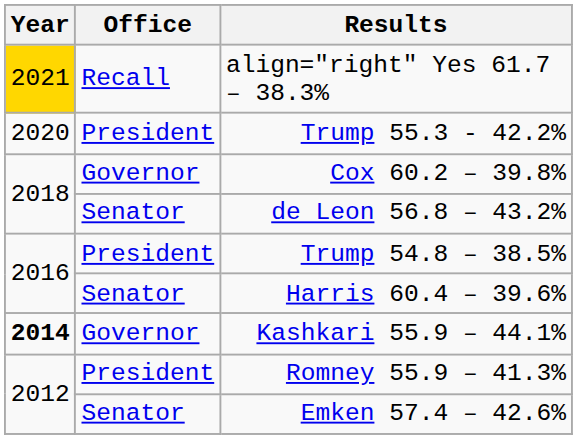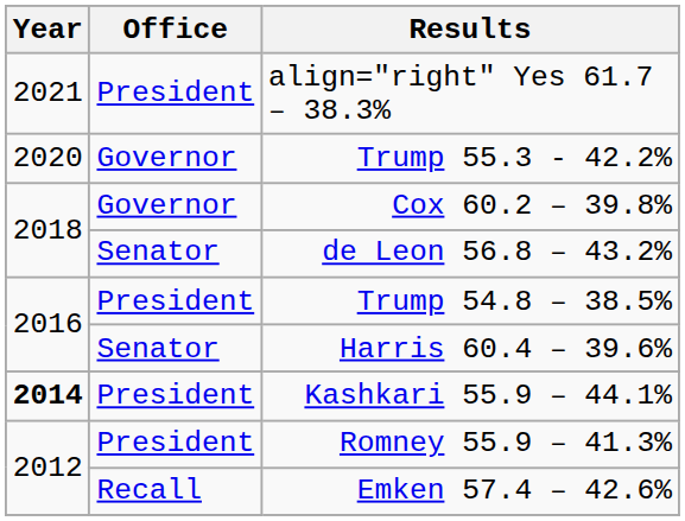align="right" Yes 61.7 – 38.3% | Year: gold background -> no background
align="right" Yes 61.7 – 38.3% | Office: Recall -> President
Trump 55.3 - 42.2% | Office: President -> Governor
Kashkari 55.9 – 44.1% | Office: Governor -> President
Emken 57.4 – 42.6% | Office: Senator -> Recall
